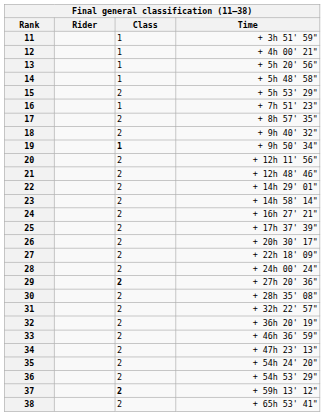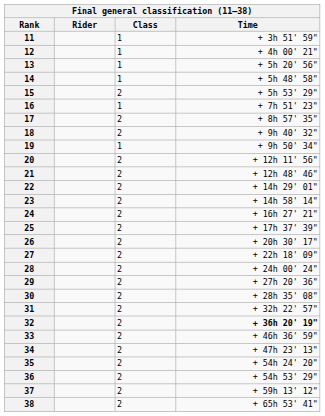19 | Class: bold -> normal
29 | Class: bold -> normal
32 | Time: normal -> bold
37 | Class: bold -> normal
